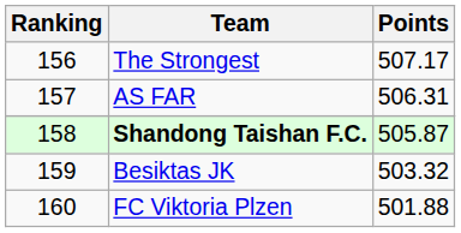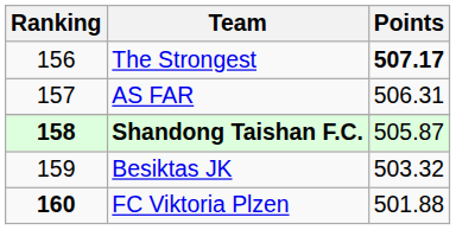The Strongest | Points: normal -> bold
Shandong Taishan F.C. | Ranking: normal -> bold
FC Viktoria Plzen | Ranking: normal -> bold
